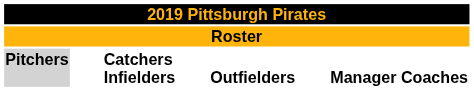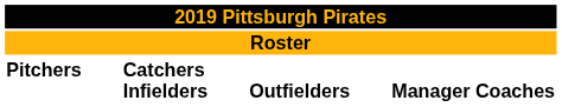Pitchers | column 1: lightgrey background -> no background
